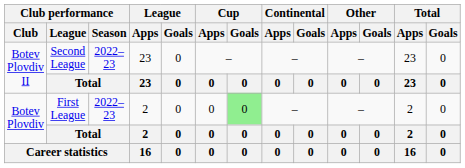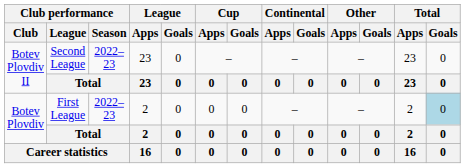Botev Plovdiv / First League | Cup / Goals: lightgreen background -> no background
Botev Plovdiv / First League | Total / Goals: no background -> lightblue background
